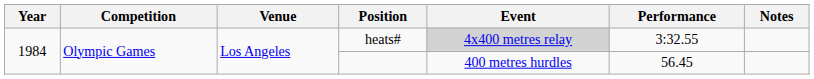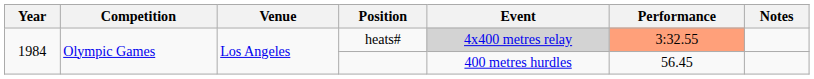heats# | Performance: no background -> lightsalmon background
